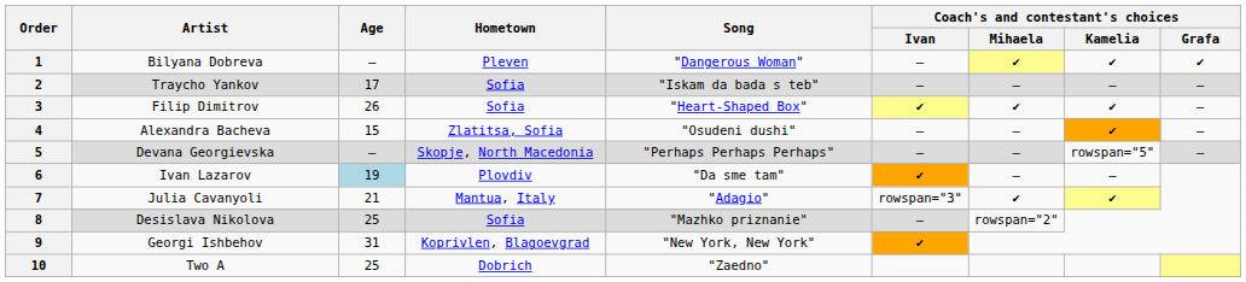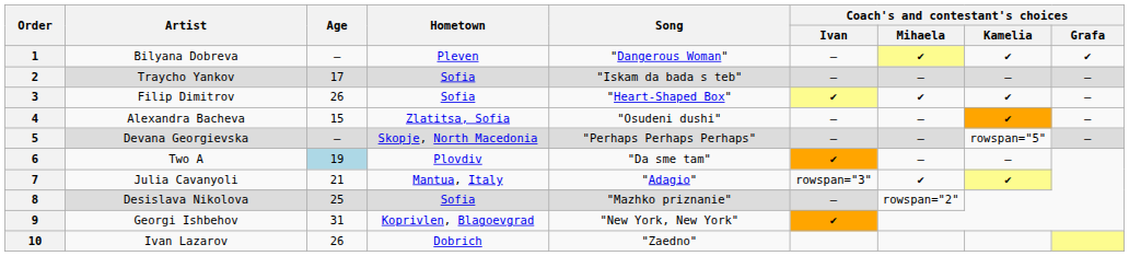6 | Artist: Ivan Lazarov -> Two A
10 | Artist: Two A -> Ivan Lazarov
10 | Age: 25 -> 26
